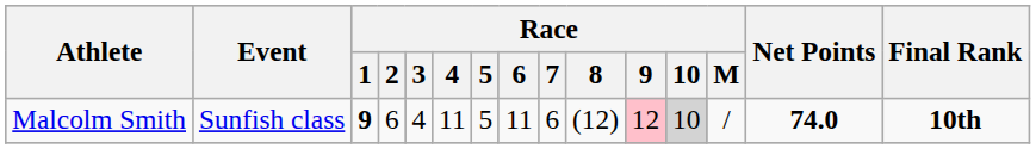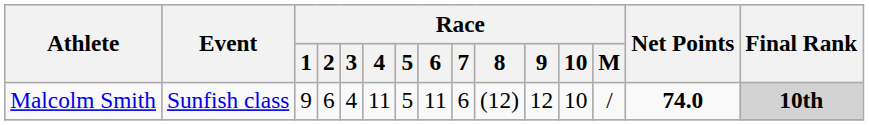Malcolm Smith | Race / 1: bold -> normal
Malcolm Smith | Race / 9: pink background -> no background
Malcolm Smith | Race / 10: lightgrey background -> no background
Malcolm Smith | Final Rank: no background -> lightgrey background
